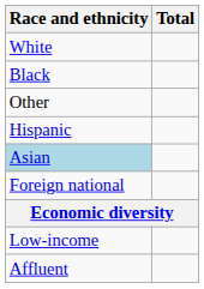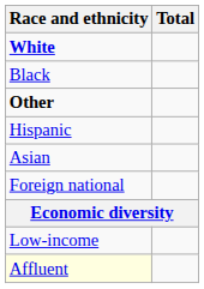White | Race and ethnicity: normal -> bold
Other | Race and ethnicity: normal -> bold
Asian | Race and ethnicity: lightblue background -> no background
Affluent | Race and ethnicity: no background -> lightyellow background
